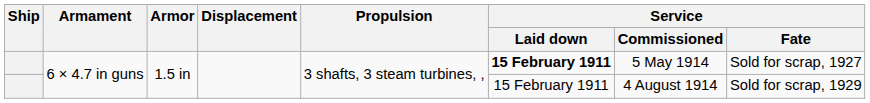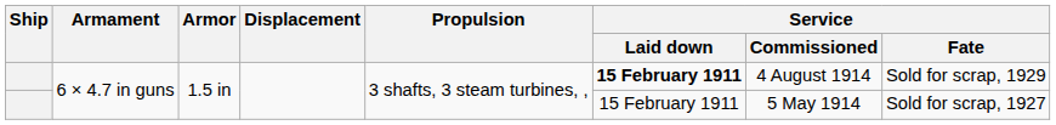row 3 | Service / Commissioned: 5 May 1914 -> 4 August 1914
row 3 | Service / Fate: Sold for scrap, 1927 -> Sold for scrap, 1929
row 4 | Service / Commissioned: 4 August 1914 -> 5 May 1914
row 4 | Service / Fate: Sold for scrap, 1929 -> Sold for scrap, 1927
